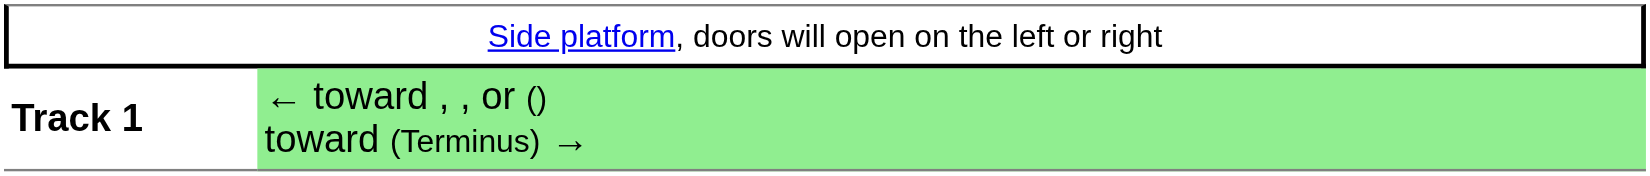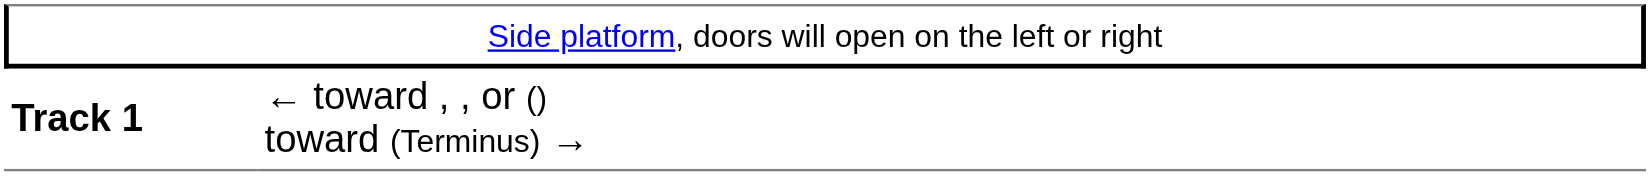Track 1 | column 2: lightgreen background -> no background
